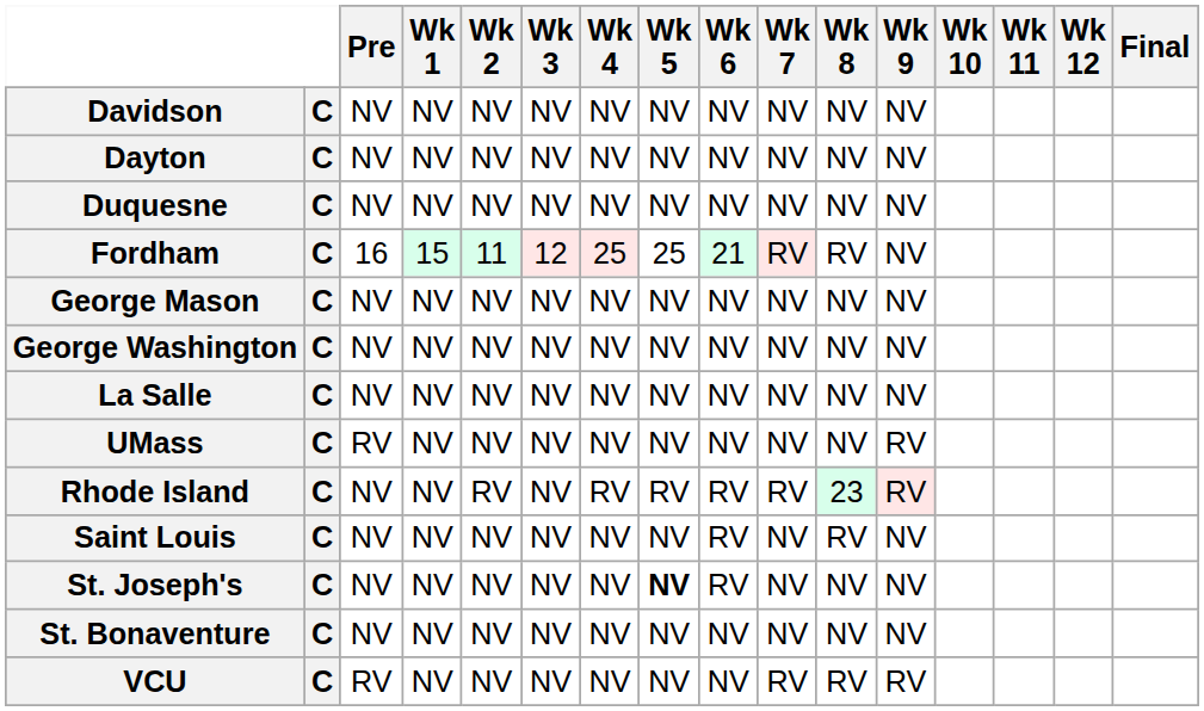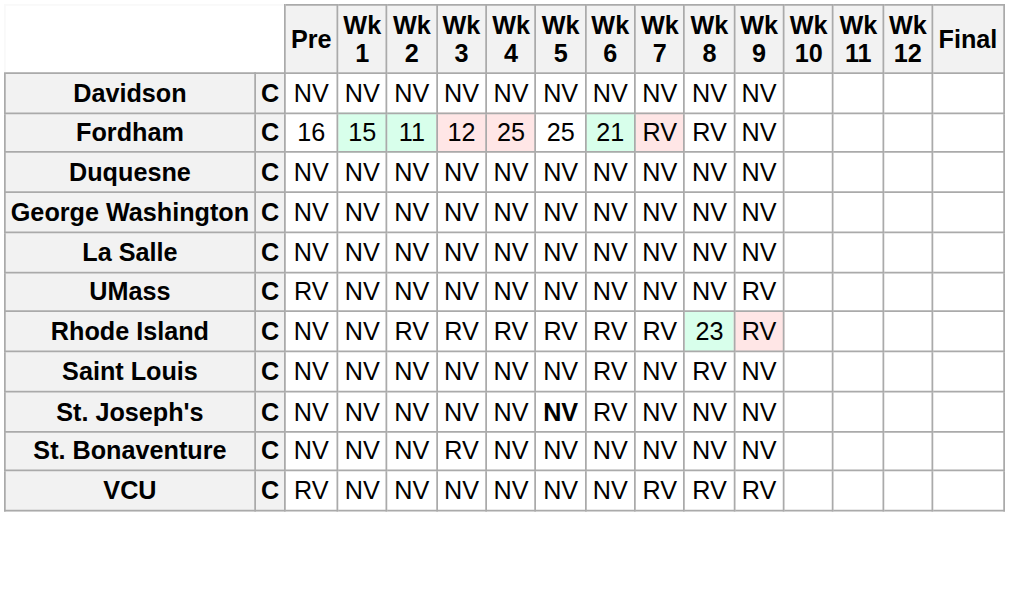- row: Dayton | C | NV | NV | NV | NV | NV | NV | NV | NV | NV | NV
rows swapped: Duquesne <-> Fordham
- row: George Mason | C | NV | NV | NV | NV | NV | NV | NV | NV | NV | NV
Rhode Island | Wk 3: NV -> RV
St. Bonaventure | Wk 3: NV -> RV
